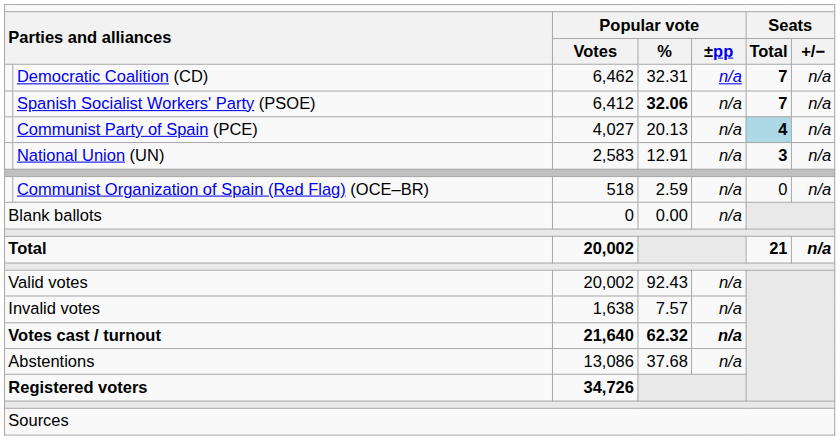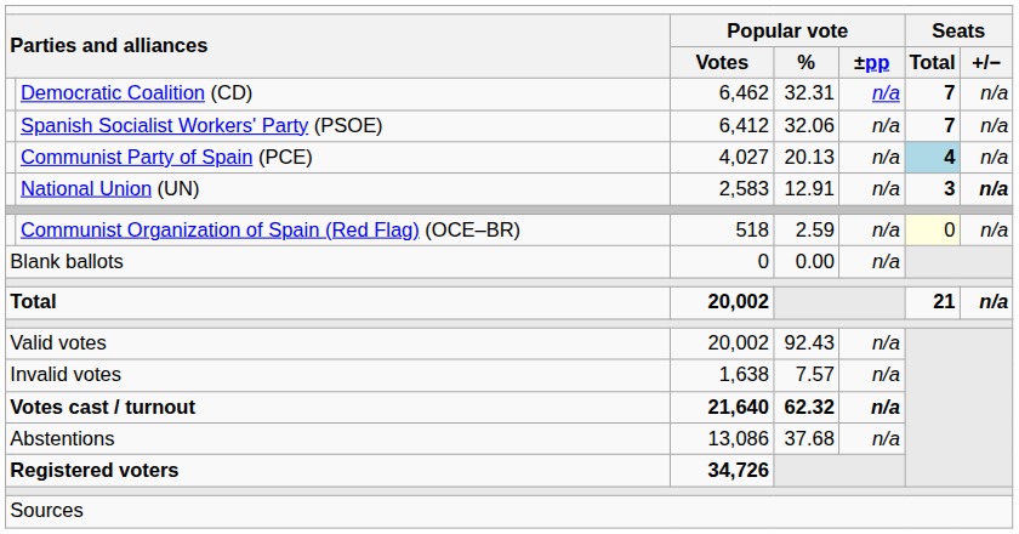Spanish Socialist Workers' Party (PSOE) | column 4: bold -> normal
National Union (UN) | column 7: normal -> bold
Communist Organization of Spain (Red Flag) (OCE–BR) | column 6: no background -> lightyellow background
